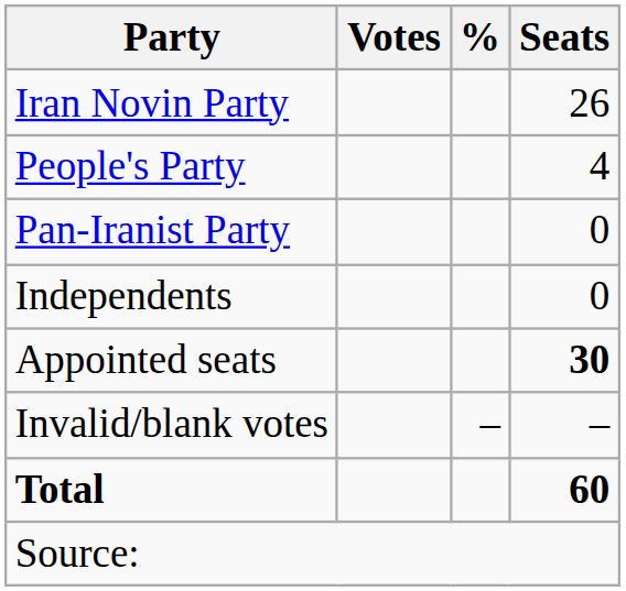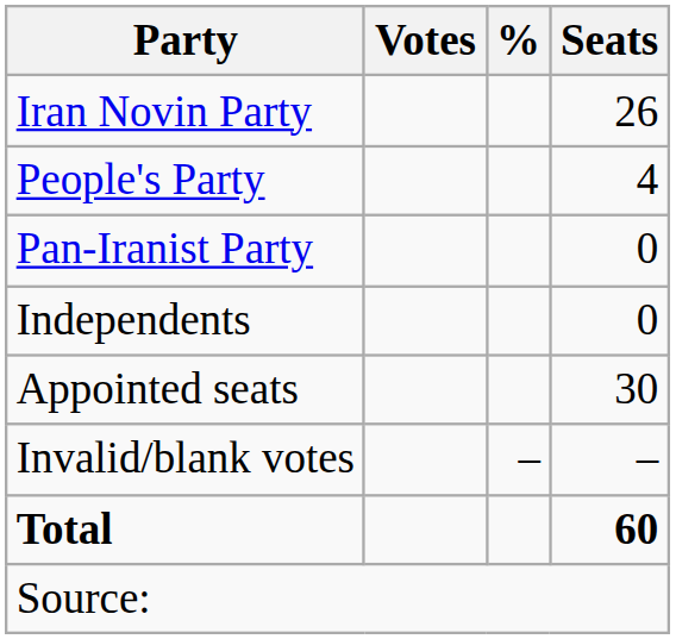Appointed seats | Seats: bold -> normal
